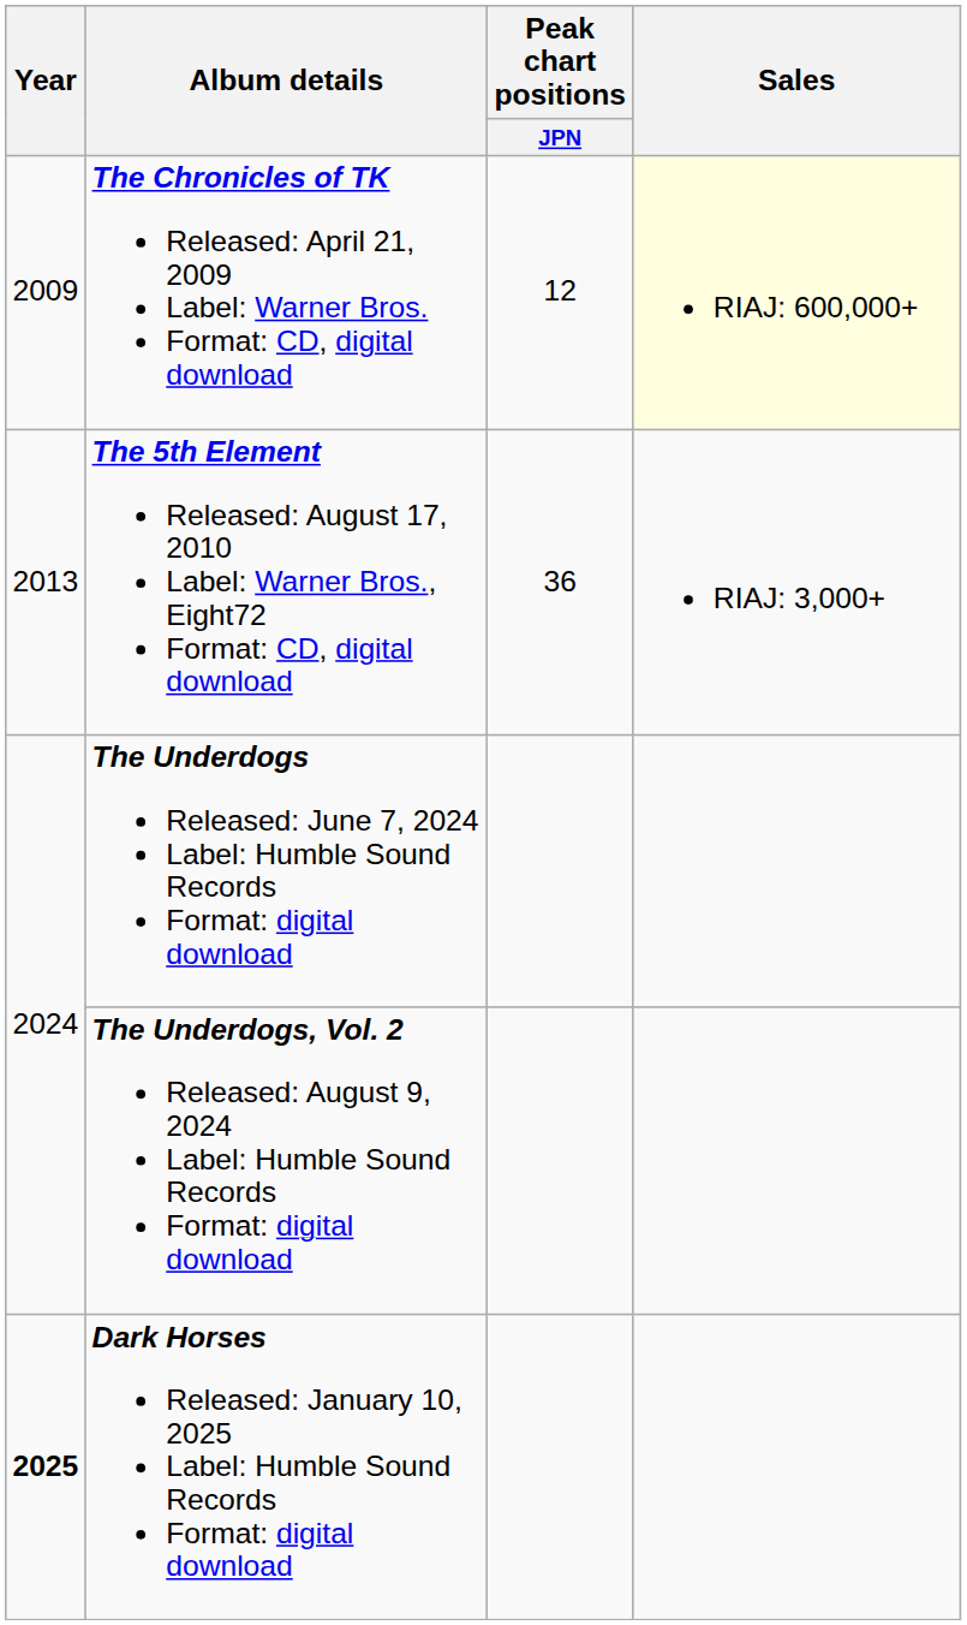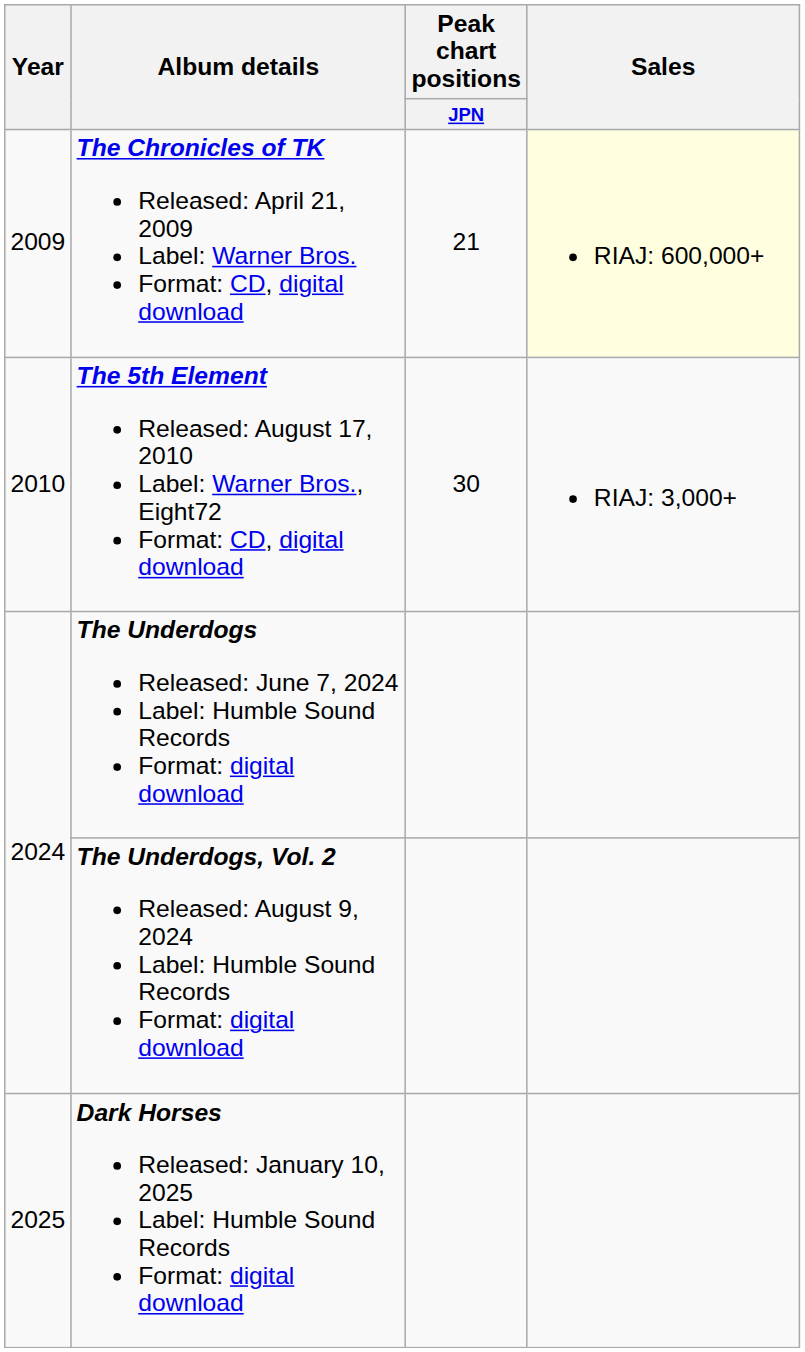row 3 | Peak chart positions / JPN: 12 -> 21
row 4 | Year: 2013 -> 2010
row 4 | Peak chart positions / JPN: 36 -> 30
row 7 | Year: bold -> normal
